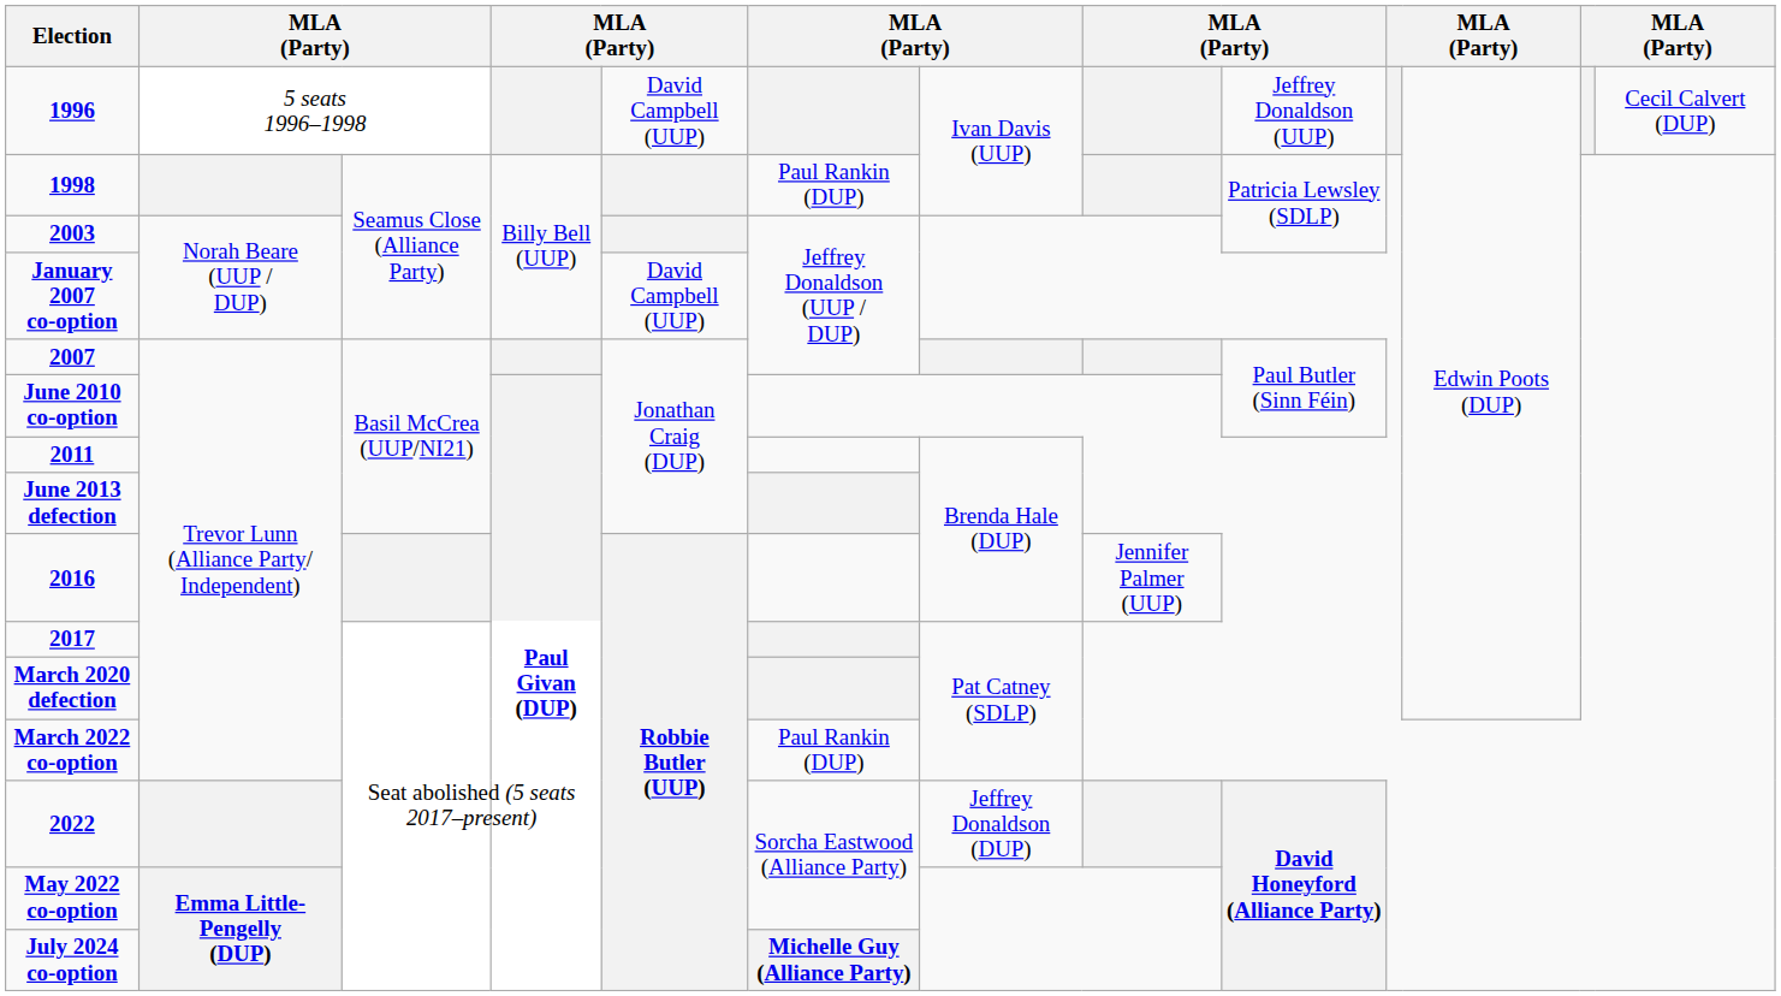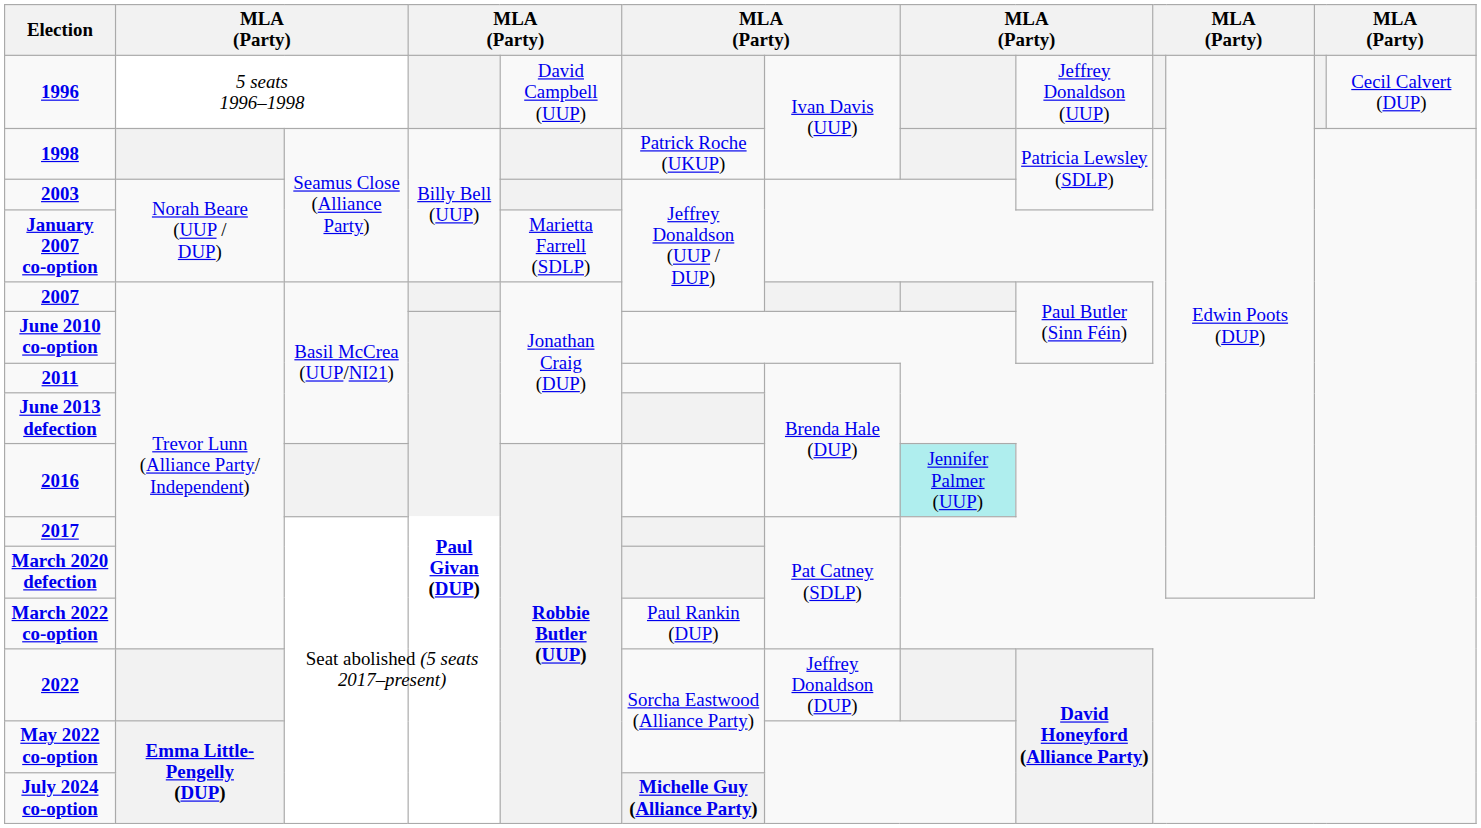1998 | column 6: Paul Rankin (DUP) -> Patrick Roche (UKUP)
January 2007 co-option | column 5: David Campbell (UUP) -> Marietta Farrell (SDLP)
2016 | column 8: no background -> paleturquoise background
